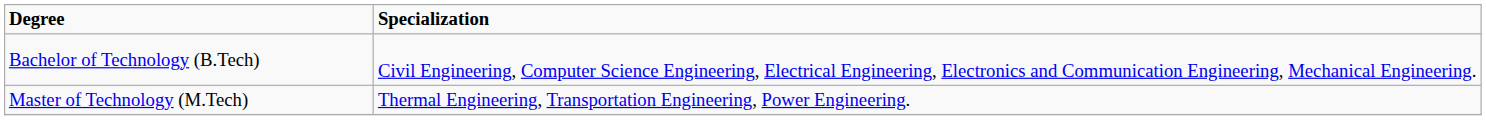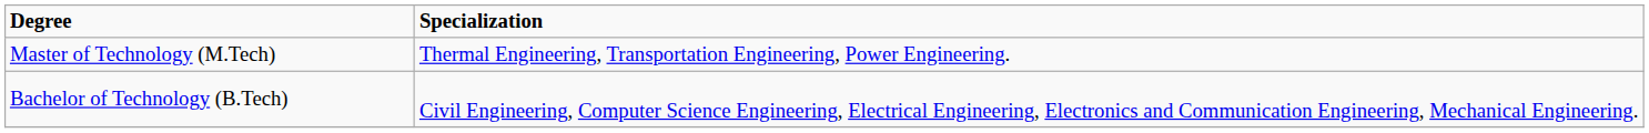rows swapped: Bachelor of Technology (B.Tech) <-> Master of Technology (M.Tech)
